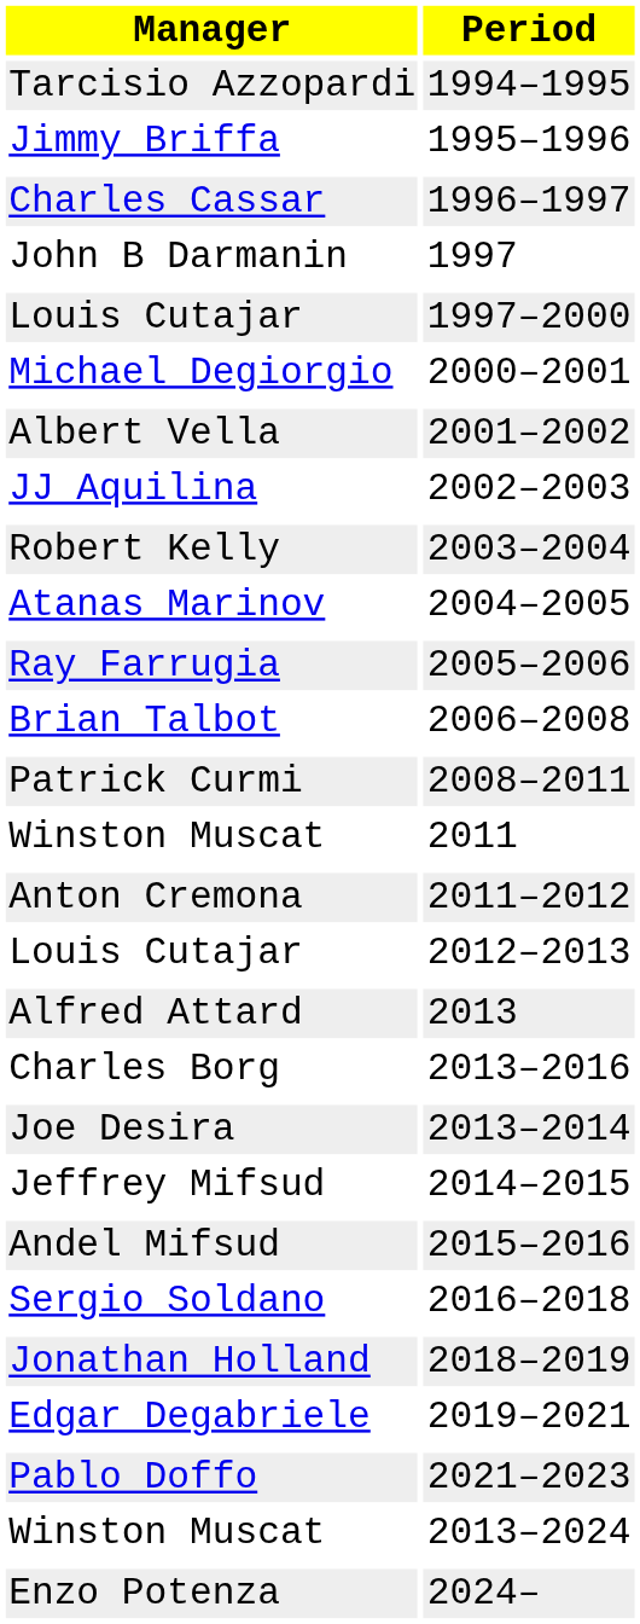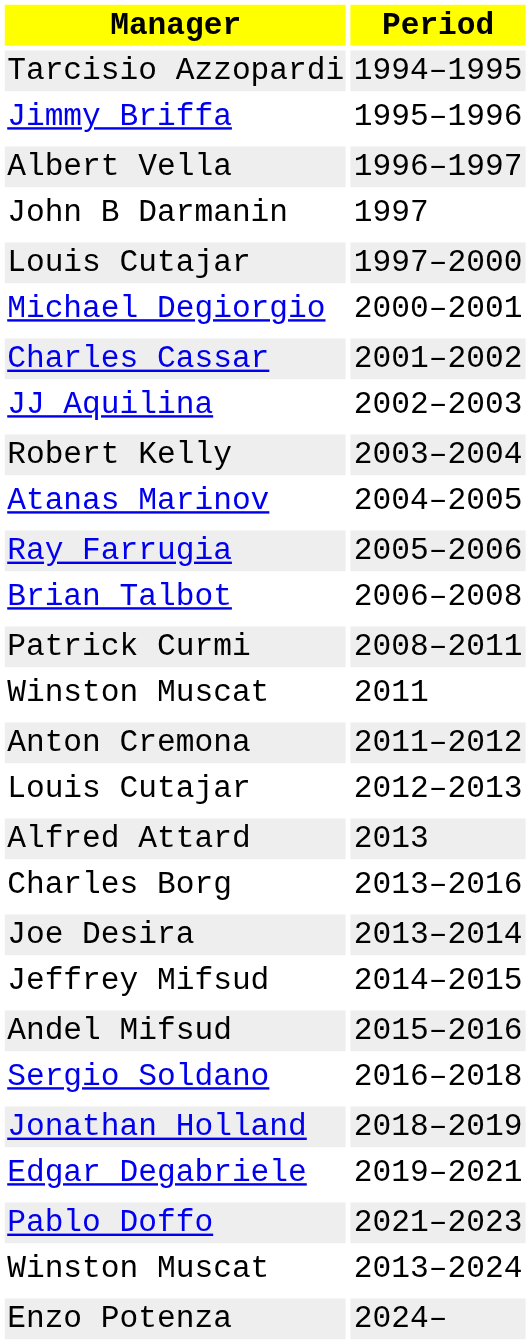row 4 | Manager: Charles Cassar -> Albert Vella
row 8 | Manager: Albert Vella -> Charles Cassar
